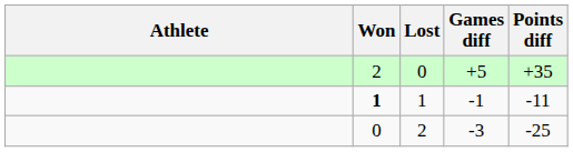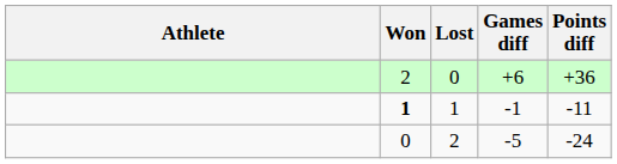row 2 | Games diff: +5 -> +6
row 2 | Points diff: +35 -> +36
row 4 | Games diff: -3 -> -5
row 4 | Points diff: -25 -> -24
